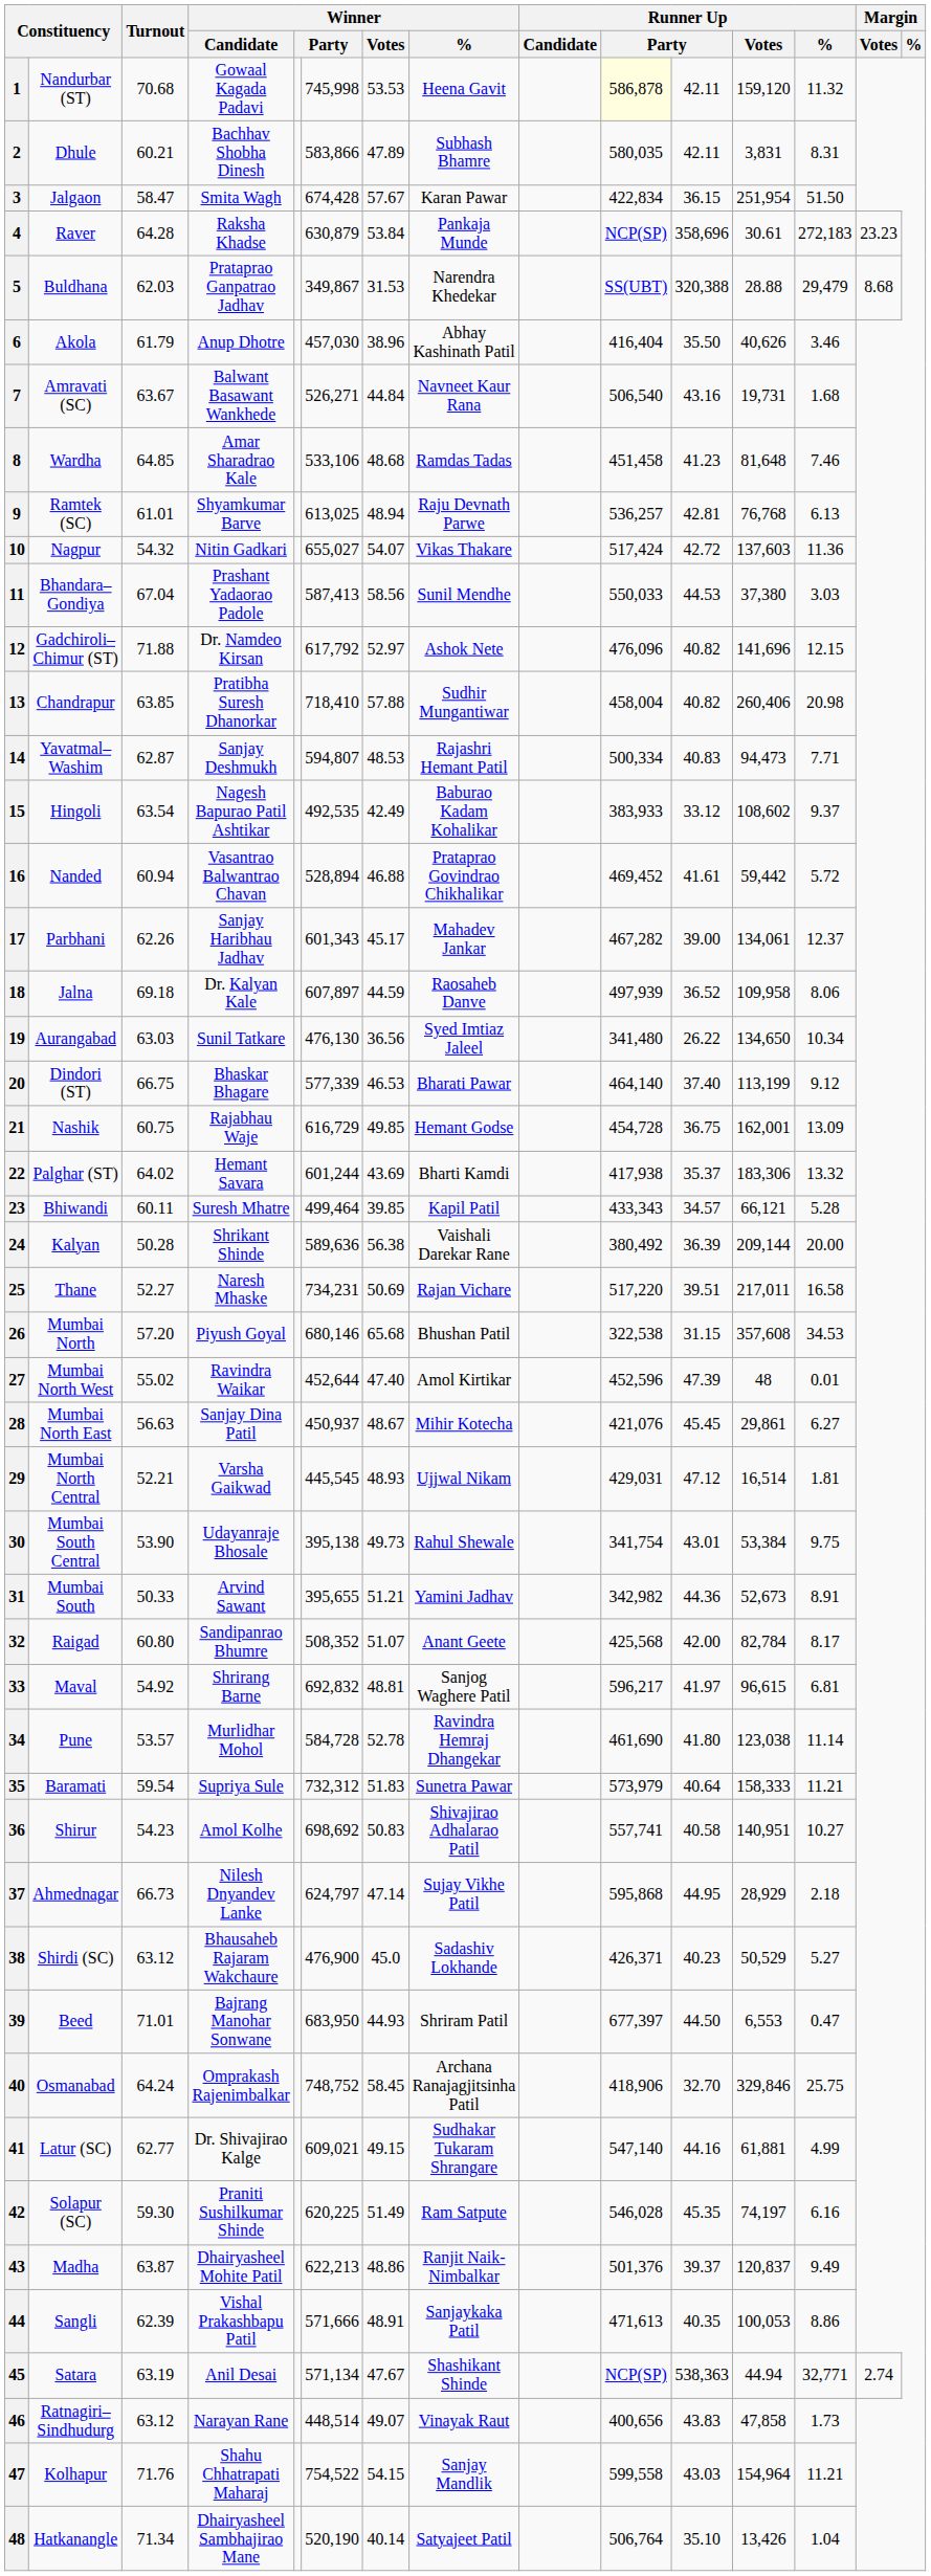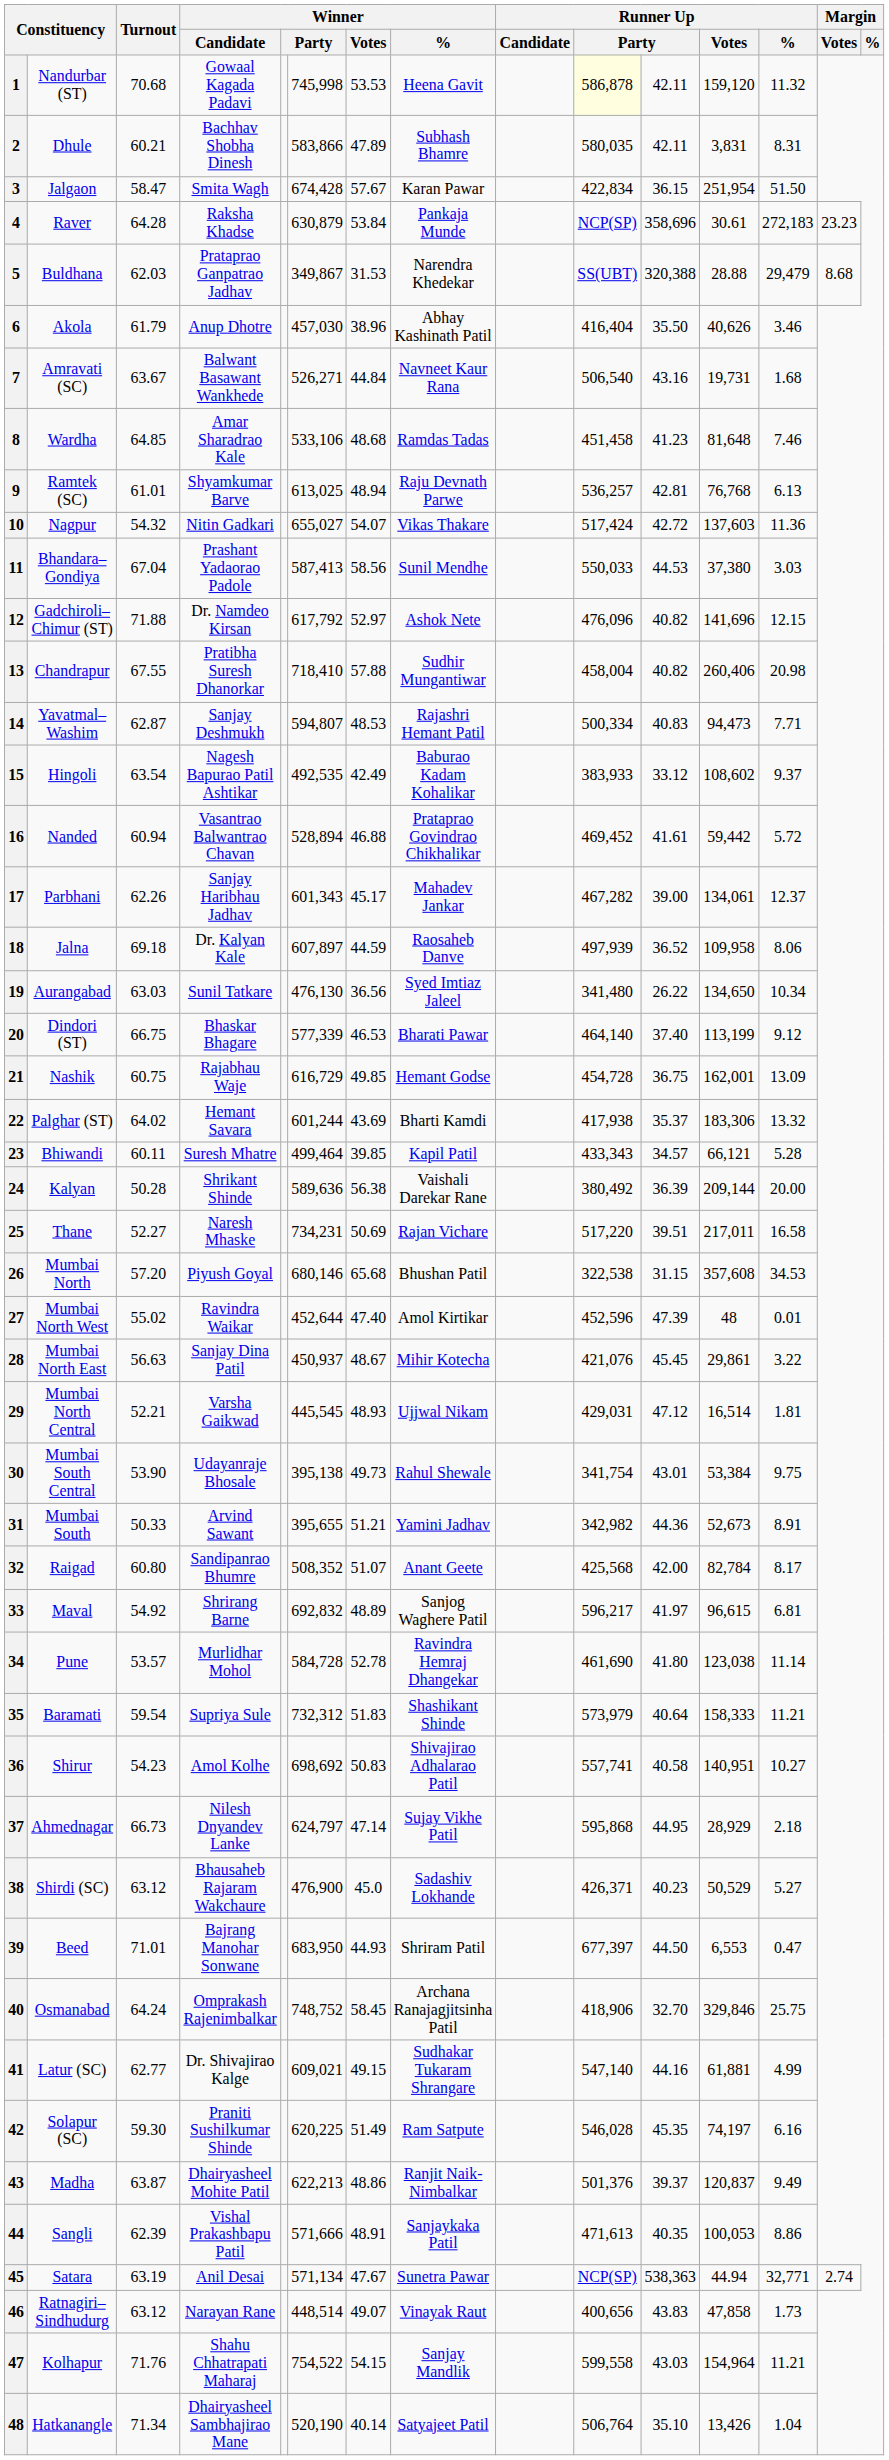Chandrapur | Turnout: 63.85 -> 67.55
Mumbai North East | Runner Up / %: 6.27 -> 3.22
Maval | Winner / Votes: 48.81 -> 48.89
Baramati | Winner / %: Sunetra Pawar -> Shashikant Shinde
Satara | Winner / %: Shashikant Shinde -> Sunetra Pawar
